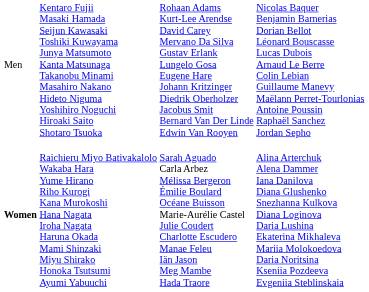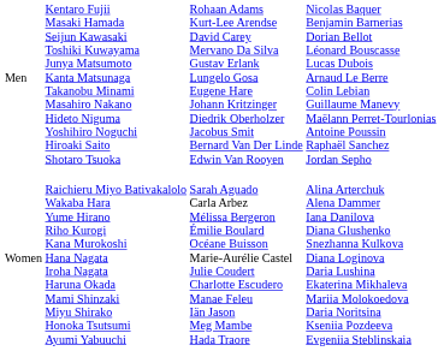Women | column 1: bold -> normal
